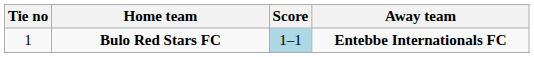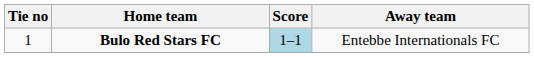Bulo Red Stars FC | Away team: bold -> normal
